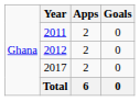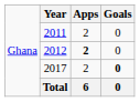2012 | column 3: normal -> bold
2017 | column 4: normal -> bold
